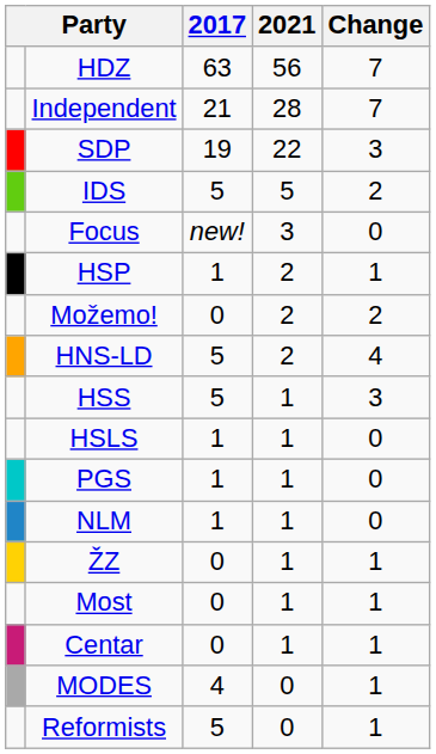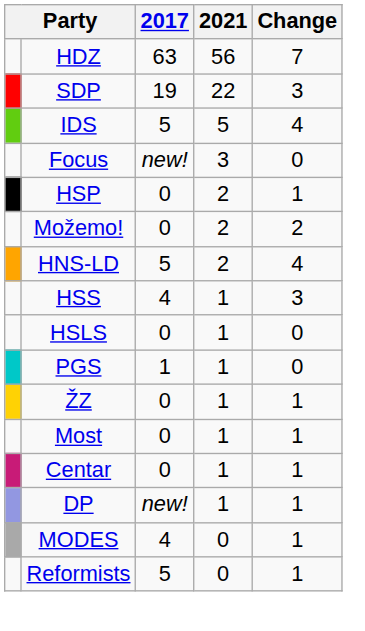- row: Independent | 21 | 28 | 7
IDS | Change: 2 -> 4
HSP | 2017: 1 -> 0
HSS | 2017: 5 -> 4
HSLS | 2017: 1 -> 0
- row: NLM | 1 | 1 | 0
+ row: DP | new! | 1 | 1
